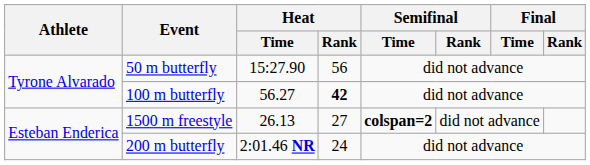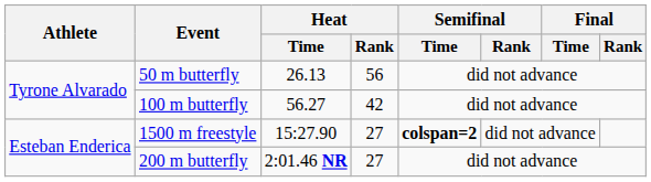50 m butterfly | Heat / Time: 15:27.90 -> 26.13
100 m butterfly | Heat / Rank: bold -> normal
1500 m freestyle | Heat / Time: 26.13 -> 15:27.90
200 m butterfly | Heat / Rank: 24 -> 27
